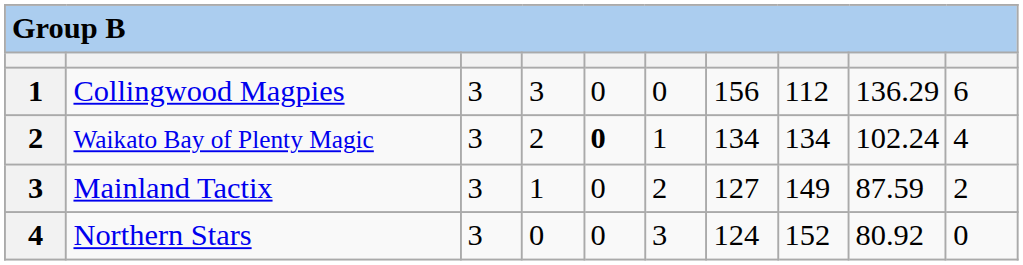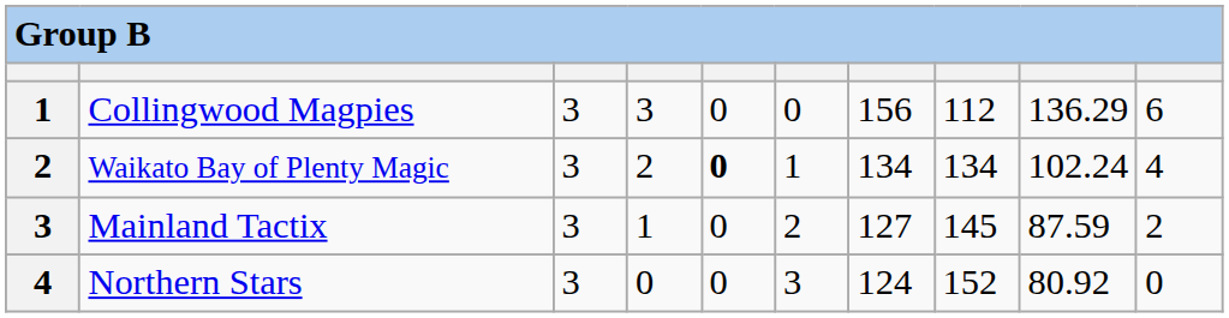Mainland Tactix | column 8: 149 -> 145
